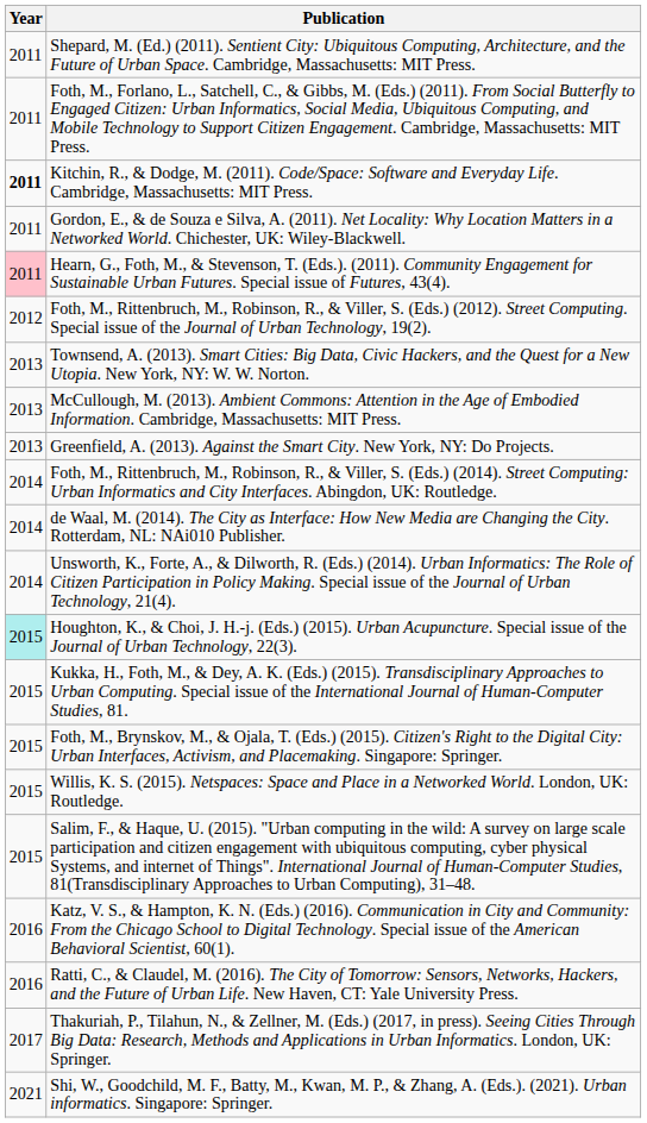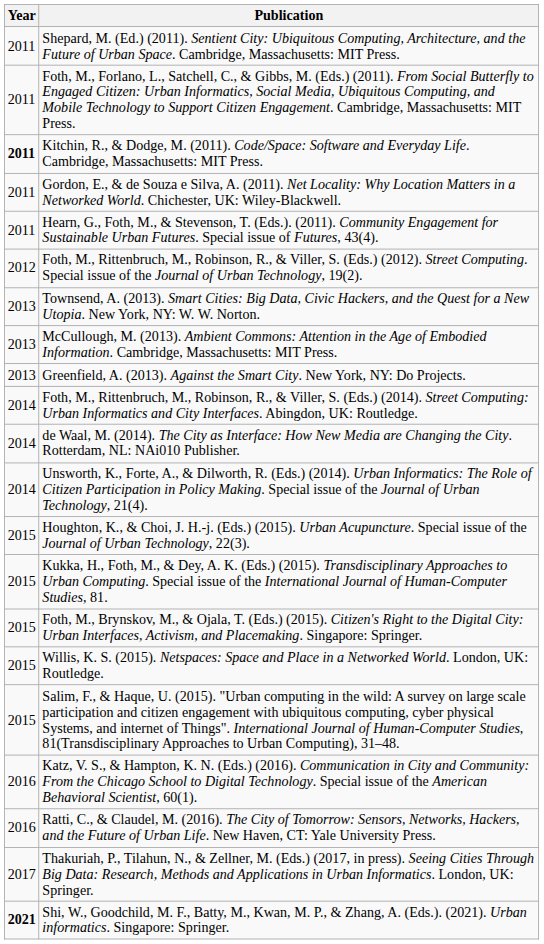row 6 | Year: pink background -> no background
row 14 | Year: paleturquoise background -> no background
row 22 | Year: normal -> bold
